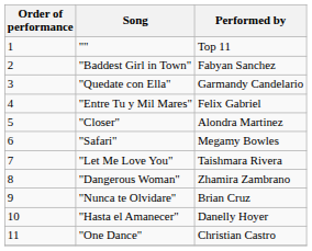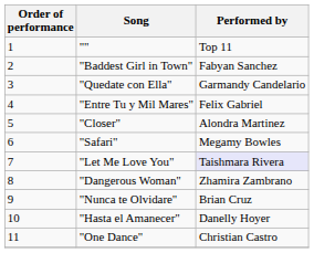"Let Me Love You" | Performed by: no background -> lavender background
